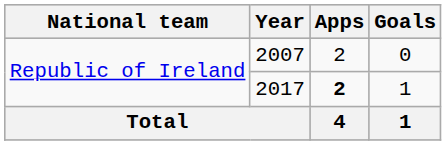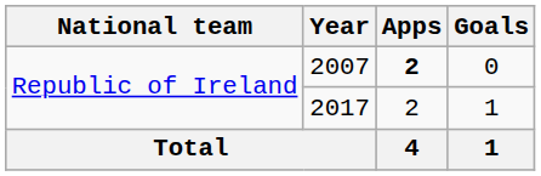2007 | Apps: normal -> bold
2017 | Apps: bold -> normal
